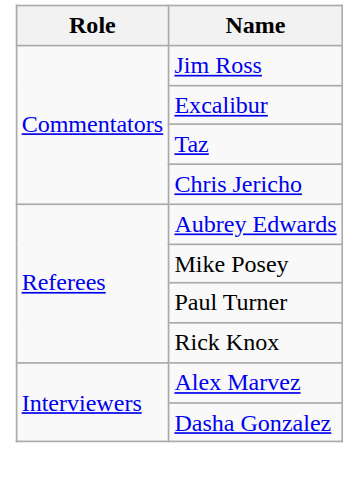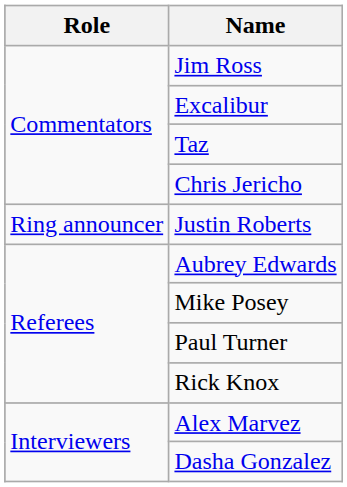+ row: Ring announcer | Justin Roberts
